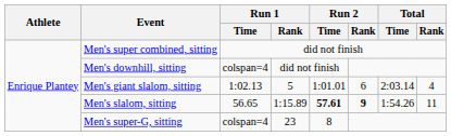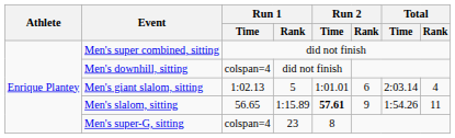Men's slalom, sitting | Run 2 / Rank: bold -> normal
